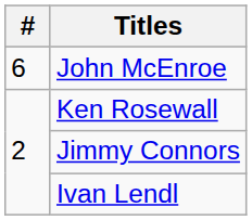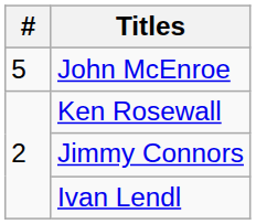John McEnroe | #: 6 -> 5
